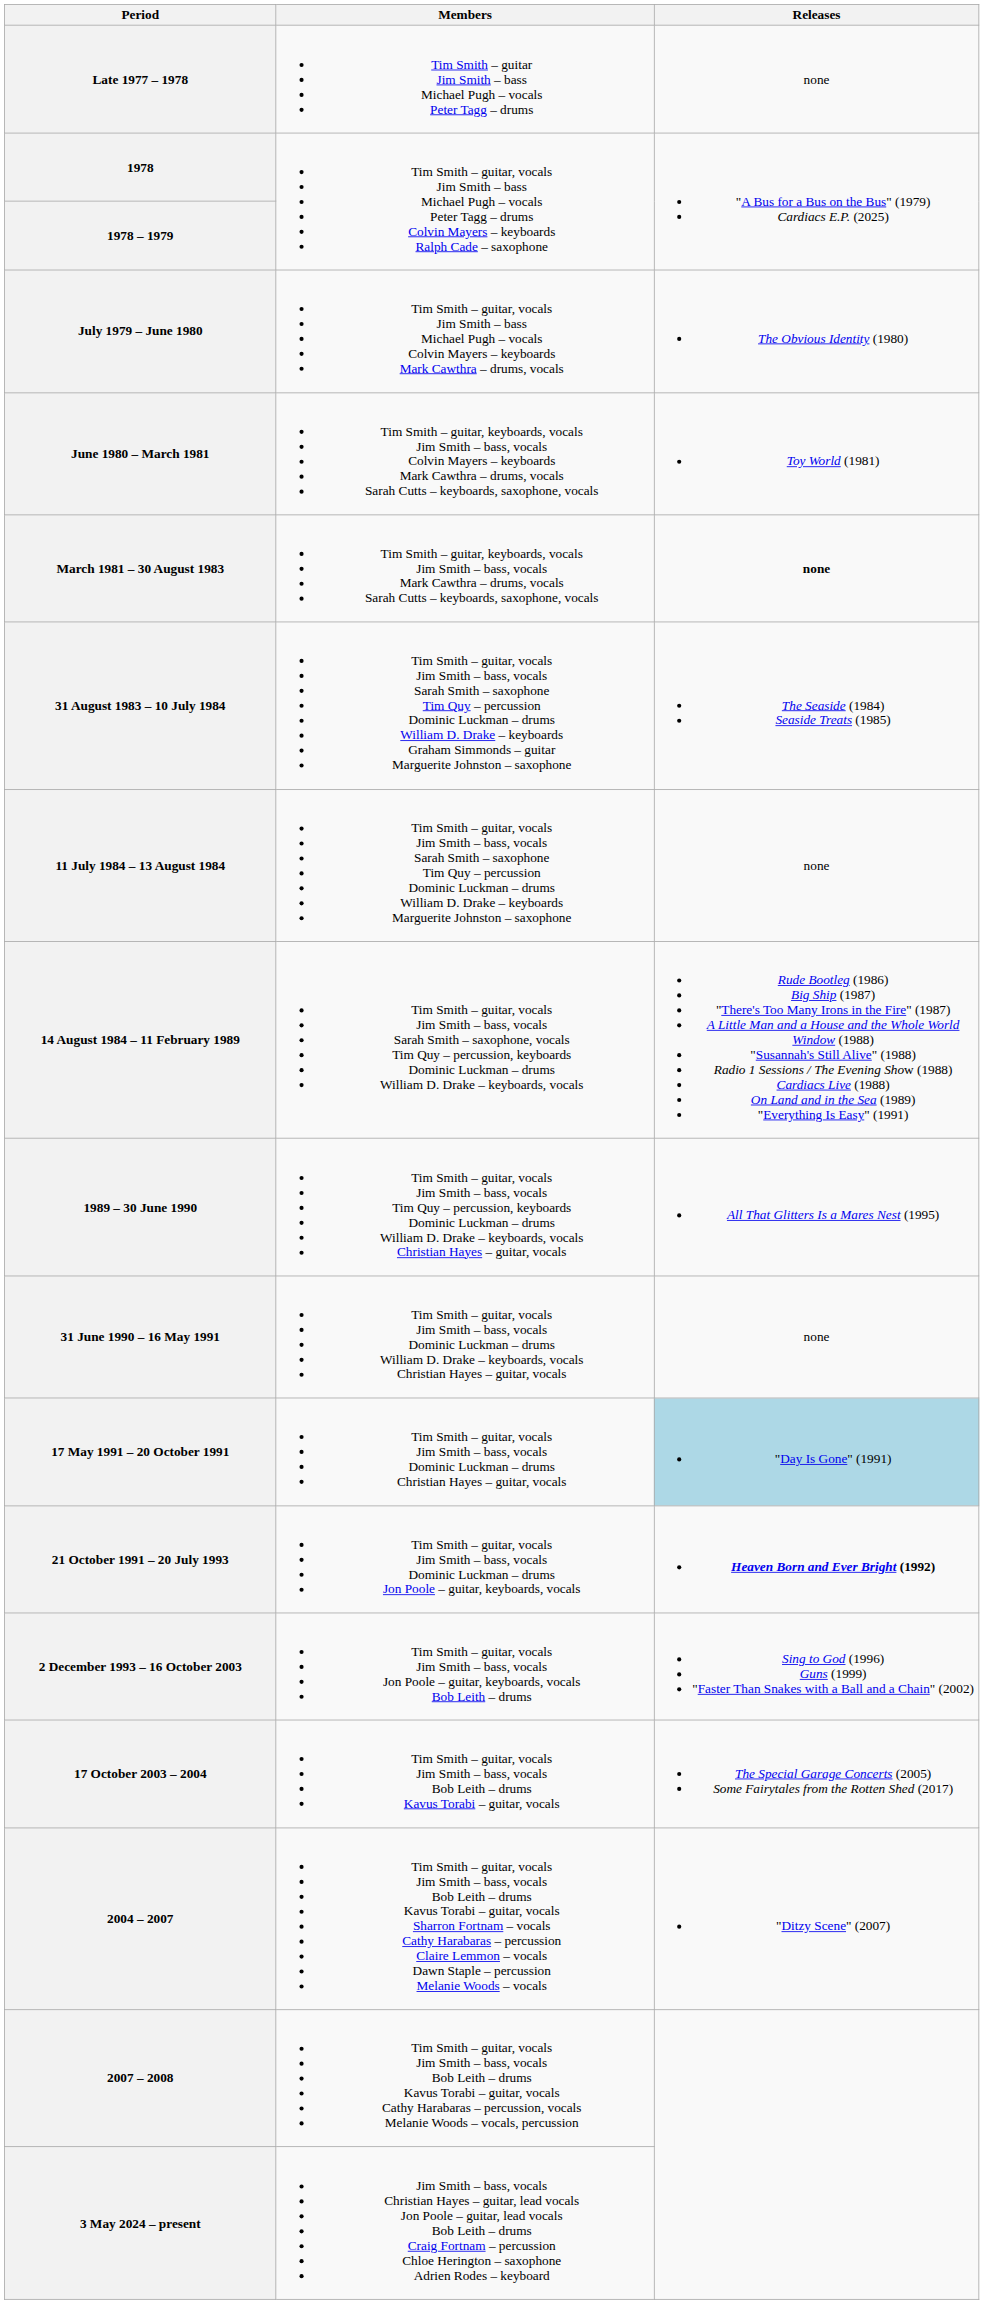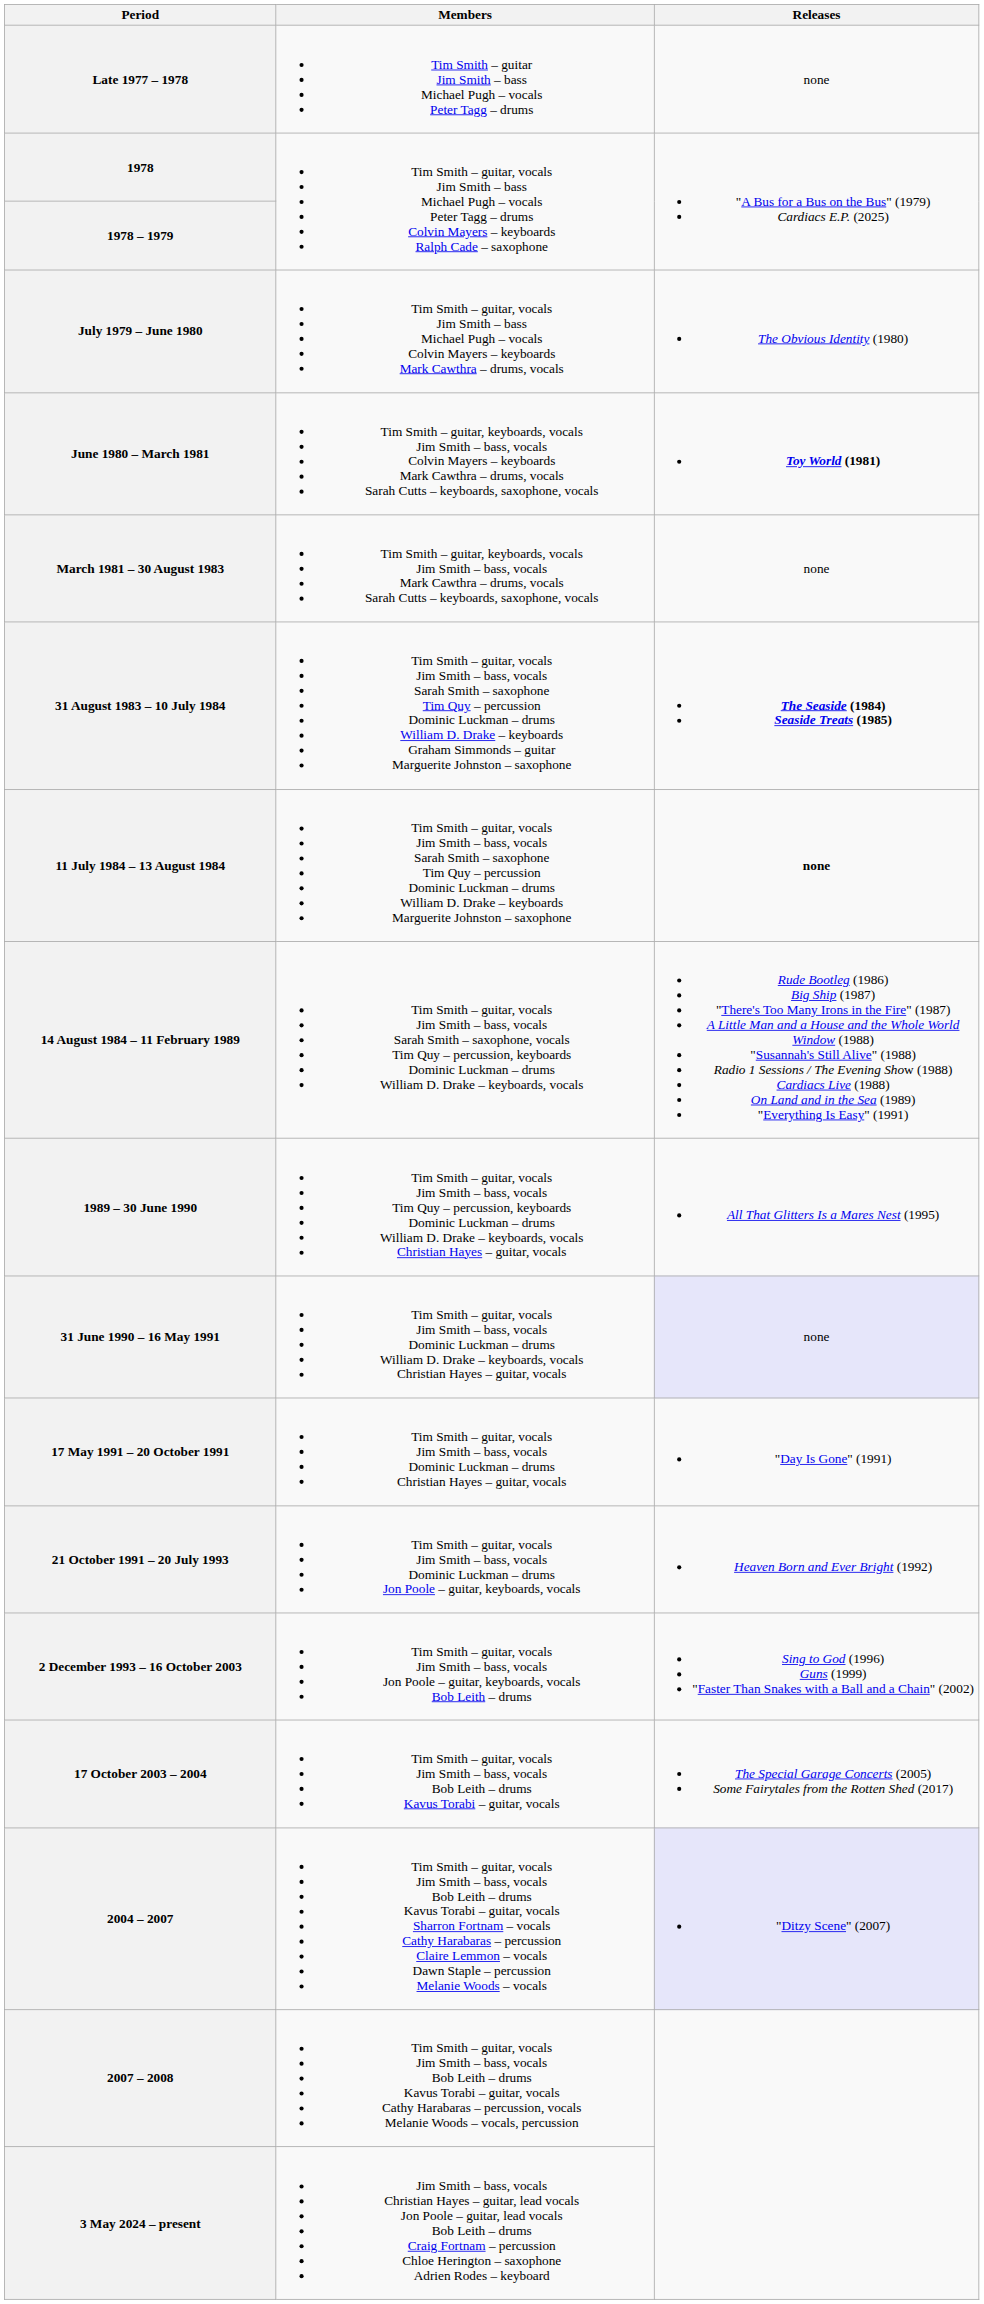June 1980 – March 1981 | Releases: normal -> bold
March 1981 – 30 August 1983 | Releases: bold -> normal
31 August 1983 – 10 July 1984 | Releases: normal -> bold
11 July 1984 – 13 August 1984 | Releases: normal -> bold
31 June 1990 – 16 May 1991 | Releases: no background -> lavender background
17 May 1991 – 20 October 1991 | Releases: lightblue background -> no background
21 October 1991 – 20 July 1993 | Releases: bold -> normal
2004 – 2007 | Releases: no background -> lavender background
